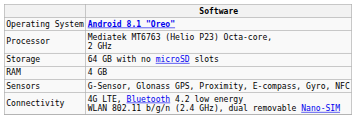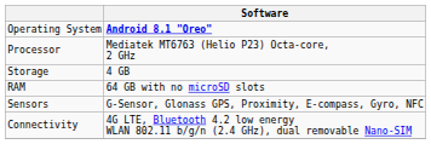Storage | Software: 64 GB with no microSD slots -> 4 GB
RAM | Software: 4 GB -> 64 GB with no microSD slots
